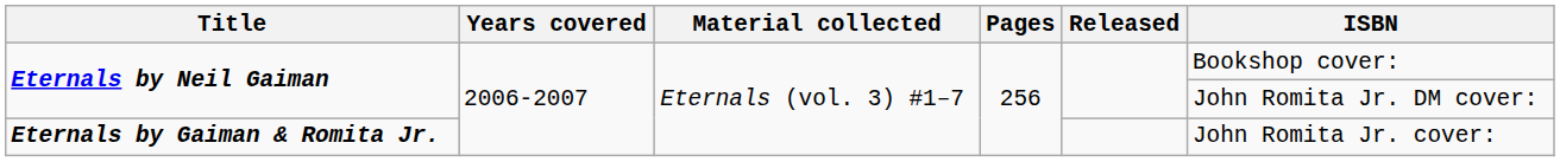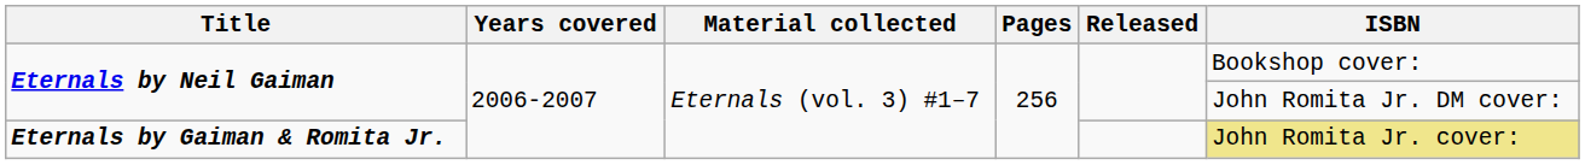Eternals by Gaiman & Romita Jr. | ISBN: no background -> khaki background
